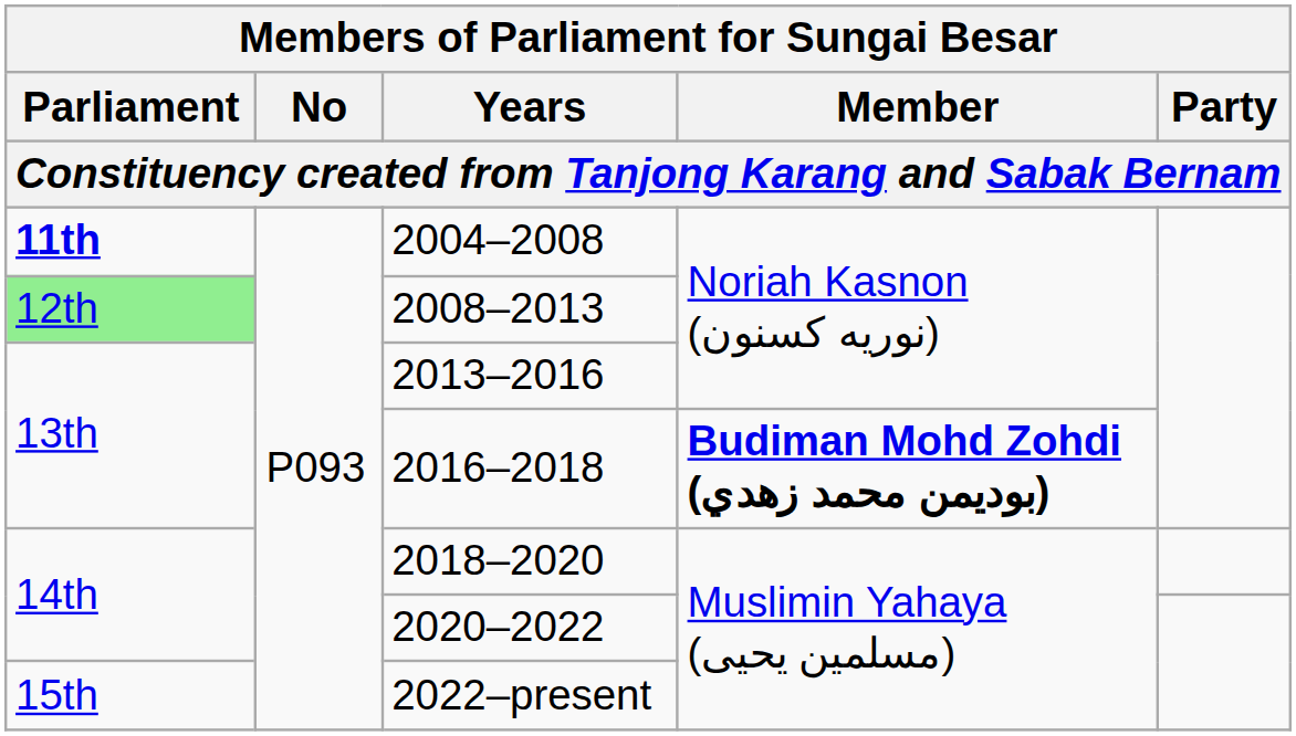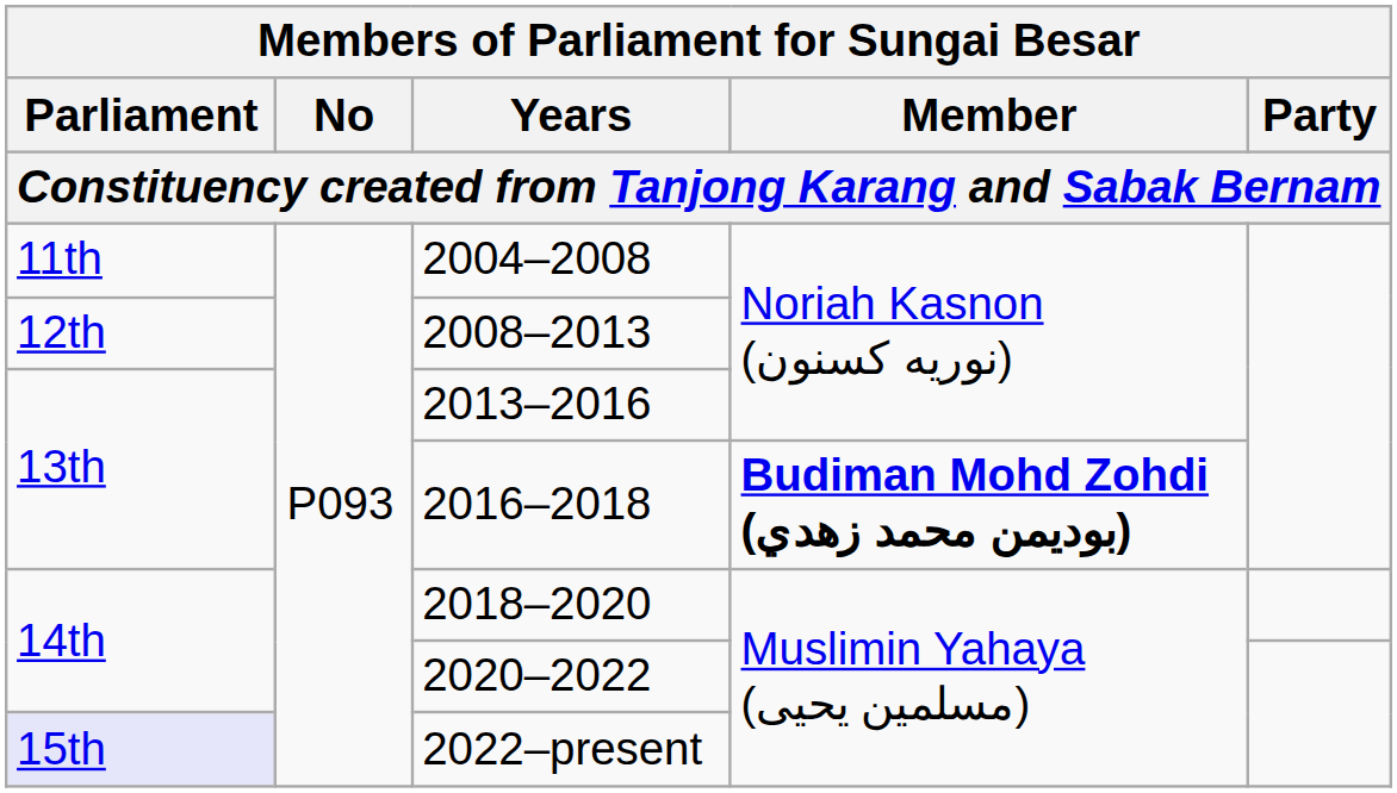2004–2008 | Parliament: bold -> normal
2008–2013 | Parliament: lightgreen background -> no background
2022–present | Parliament: no background -> lavender background
